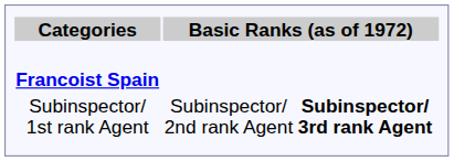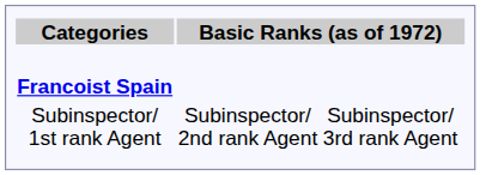Subinspector/ 1st rank Agent | column 3: bold -> normal
